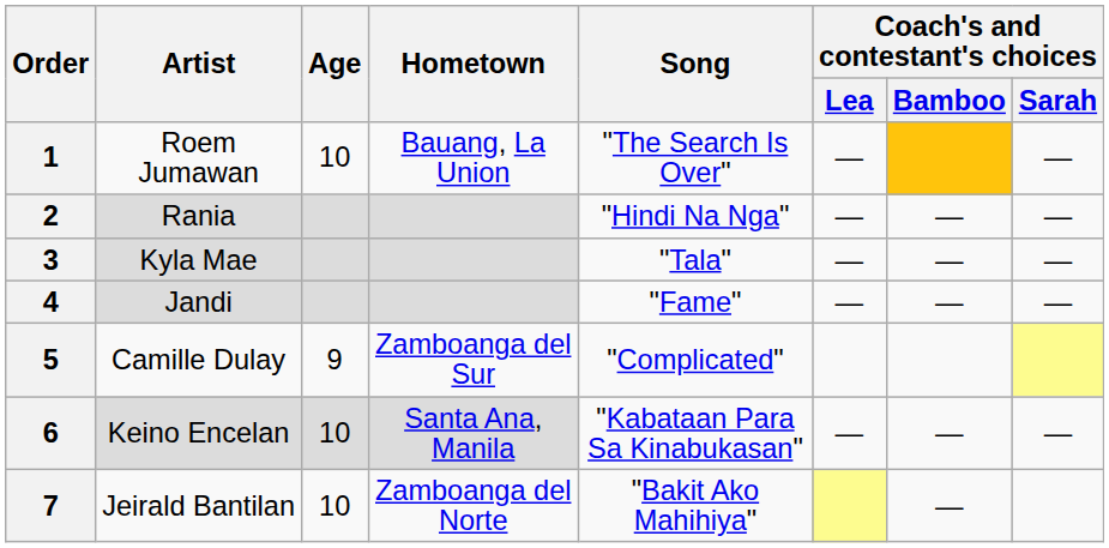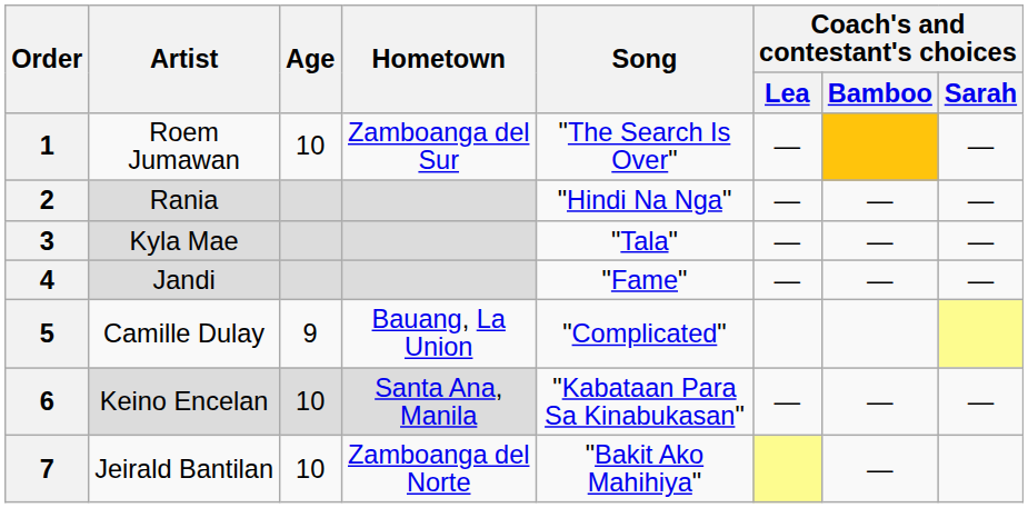1 | Hometown: Bauang, La Union -> Zamboanga del Sur
5 | Hometown: Zamboanga del Sur -> Bauang, La Union
